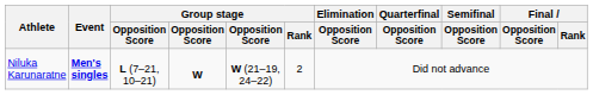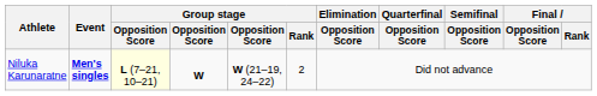Niluka Karunaratne | column 3: no background -> lightyellow background
